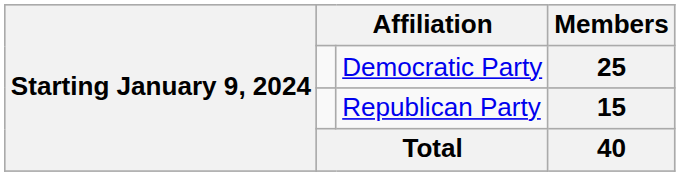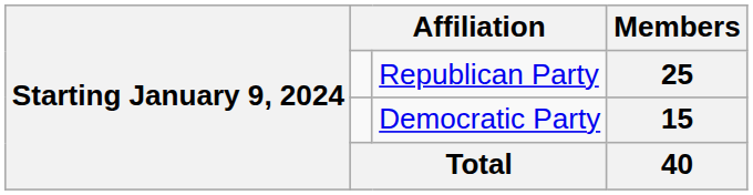25 | column 3: Democratic Party -> Republican Party
15 | column 3: Republican Party -> Democratic Party
